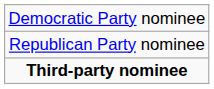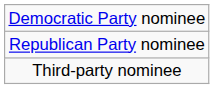row 3 | column 1: bold -> normal
